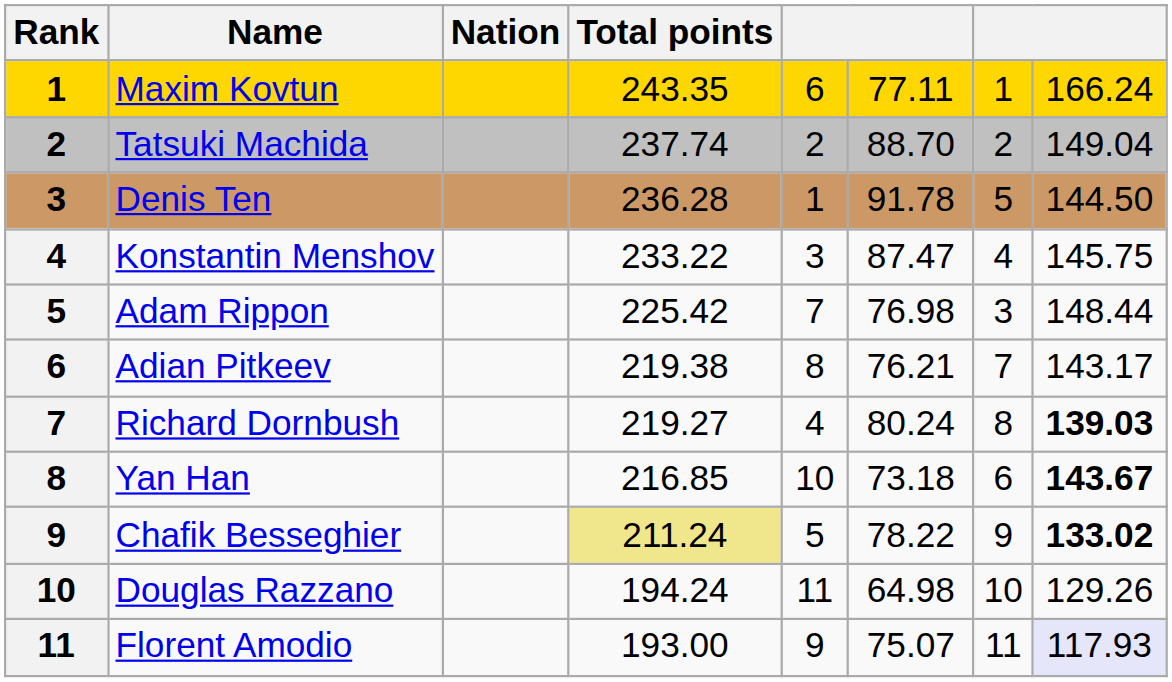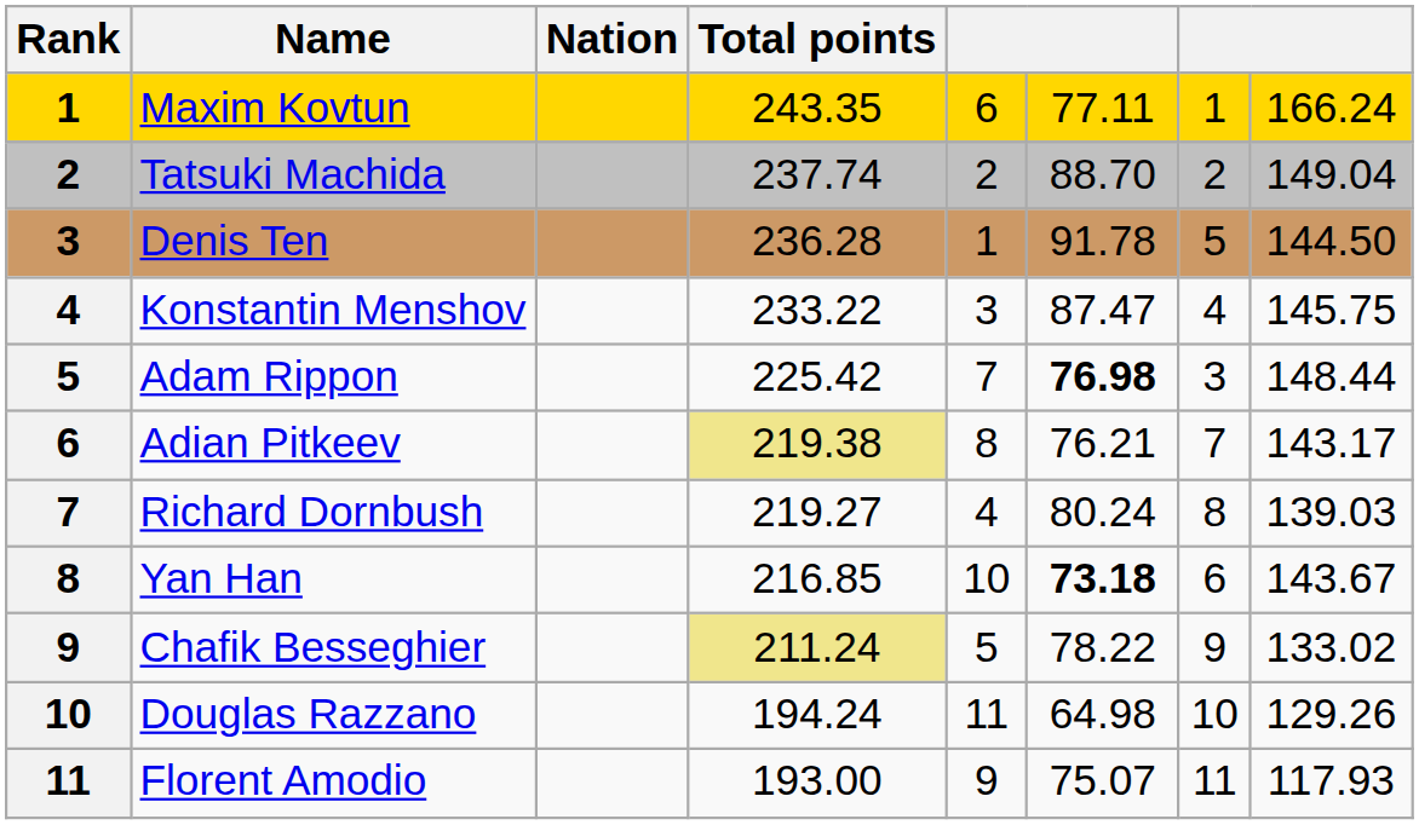Adam Rippon | column 6: normal -> bold
Adian Pitkeev | Total points: no background -> khaki background
Richard Dornbush | column 8: bold -> normal
Yan Han | column 6: normal -> bold
Yan Han | column 8: bold -> normal
Chafik Besseghier | column 8: bold -> normal
Florent Amodio | column 8: lavender background -> no background
